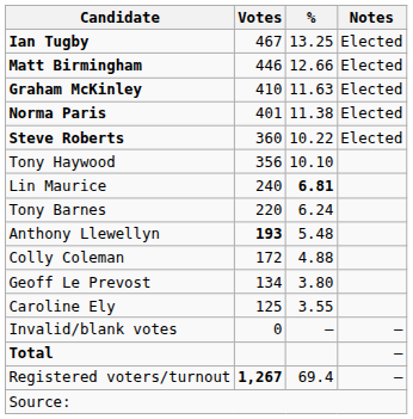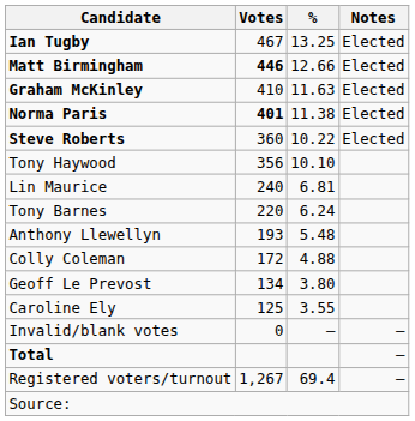Matt Birmingham | Votes: normal -> bold
Norma Paris | Votes: normal -> bold
Lin Maurice | %: bold -> normal
Anthony Llewellyn | Votes: bold -> normal
Registered voters/turnout | Votes: bold -> normal
